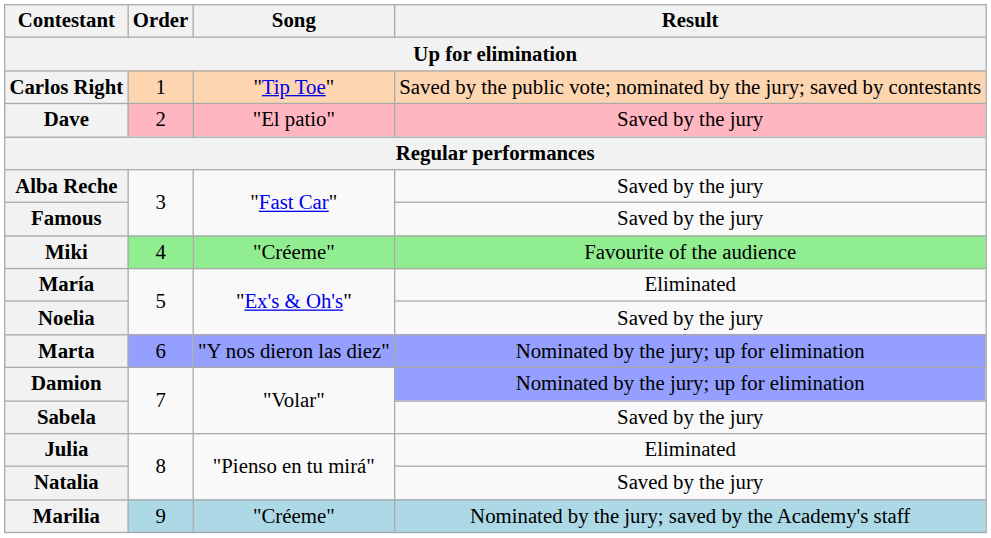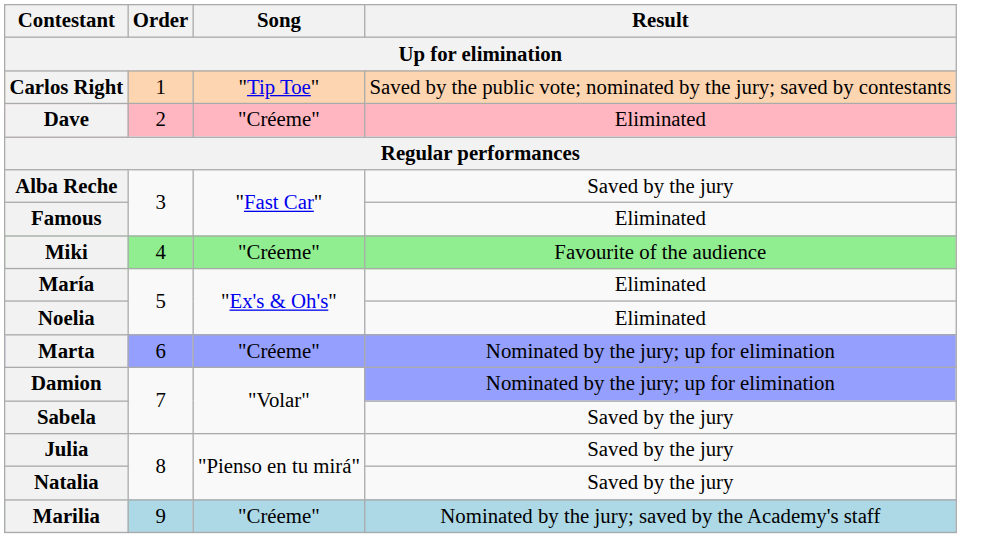Dave | Song: "El patio" -> "Créeme"
Dave | Result: Saved by the jury -> Eliminated
Famous | Result: Saved by the jury -> Eliminated
Noelia | Result: Saved by the jury -> Eliminated
Marta | Song: "Y nos dieron las diez" -> "Créeme"
Julia | Result: Eliminated -> Saved by the jury
